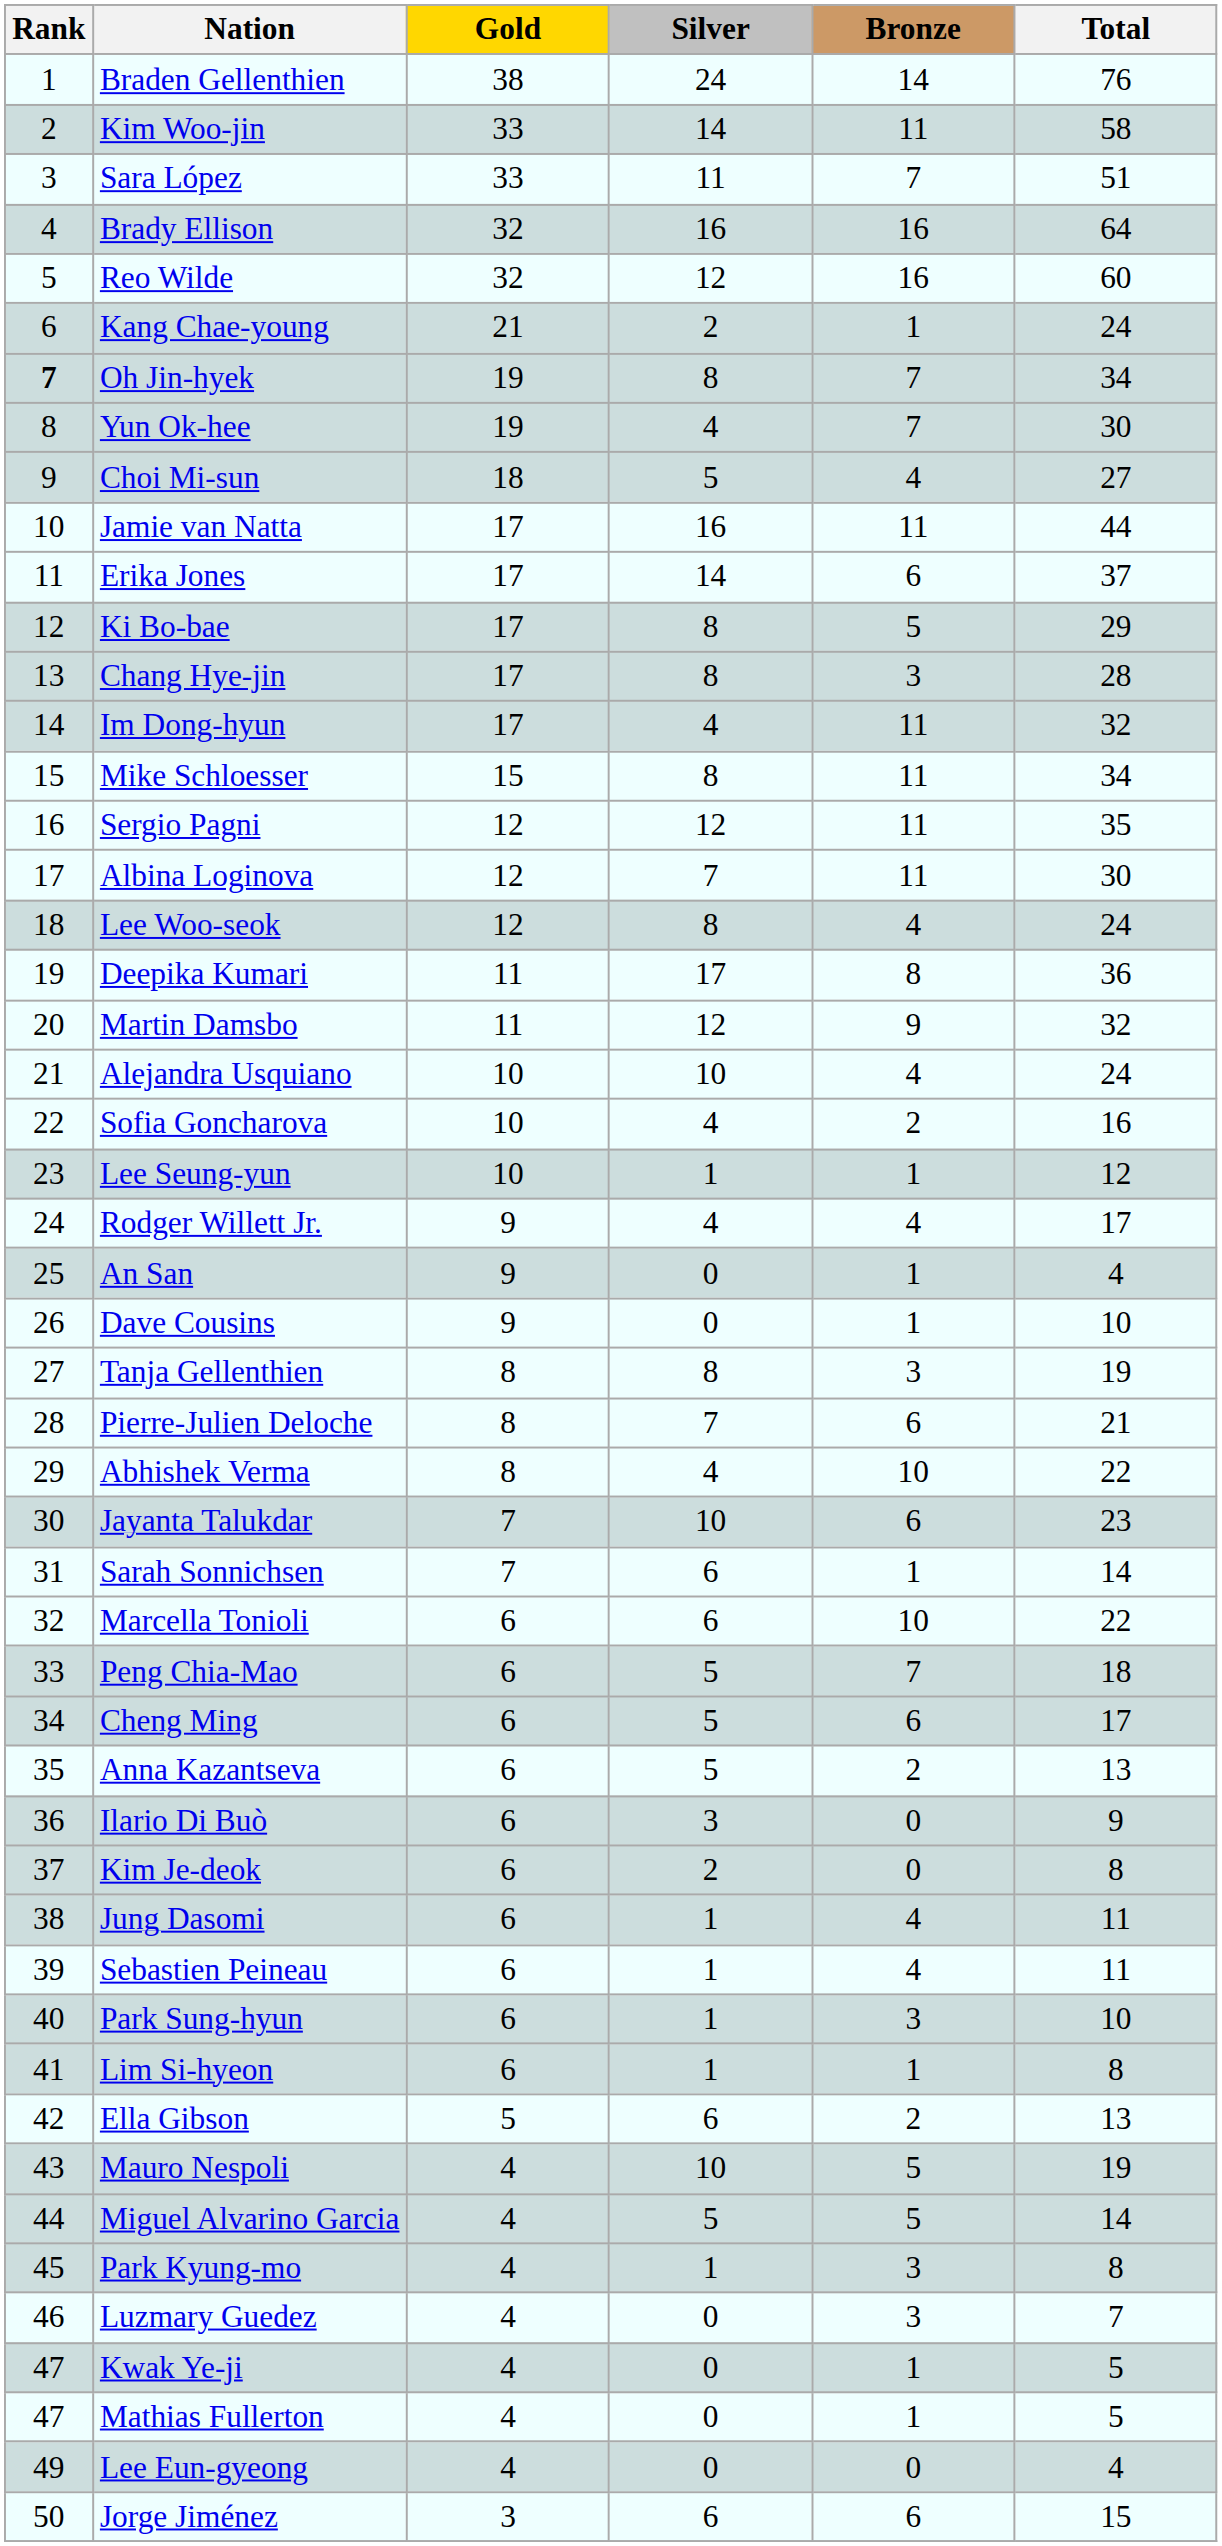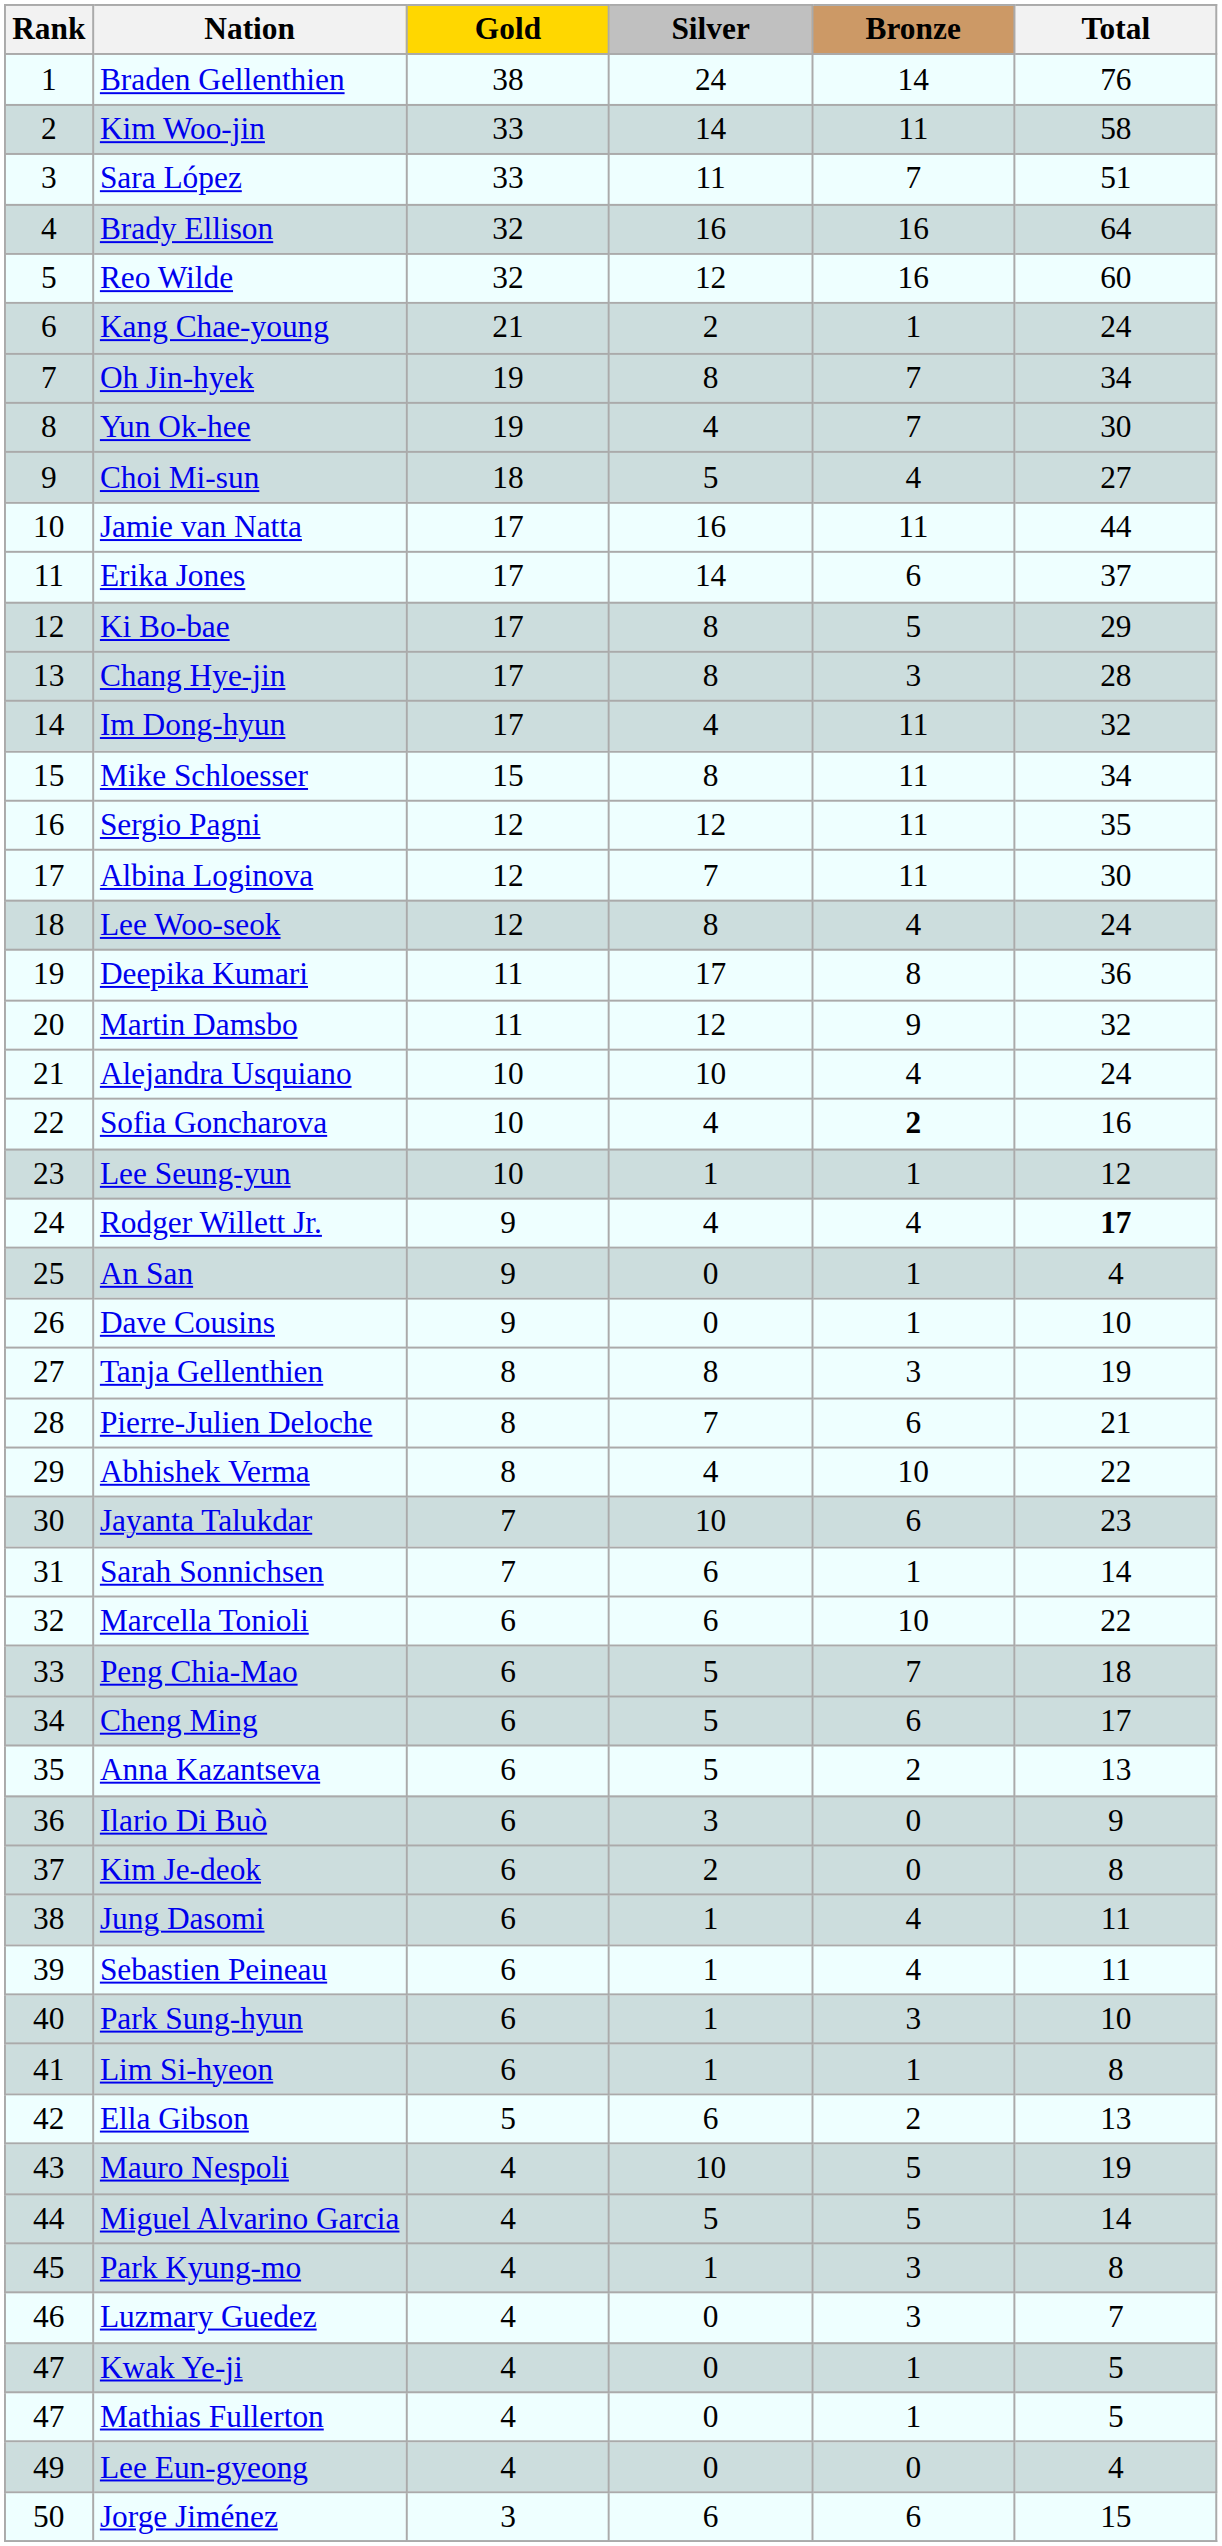Oh Jin-hyek | Rank: bold -> normal
Sofia Goncharova | Bronze: normal -> bold
Rodger Willett Jr. | Total: normal -> bold
